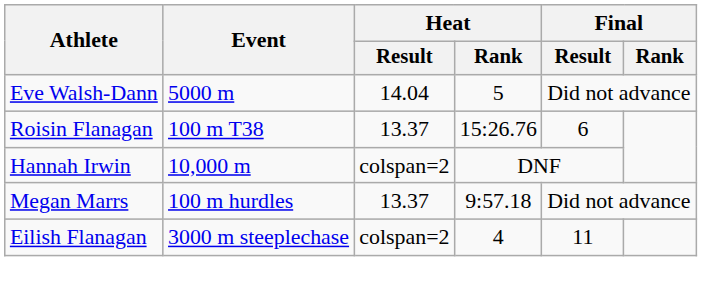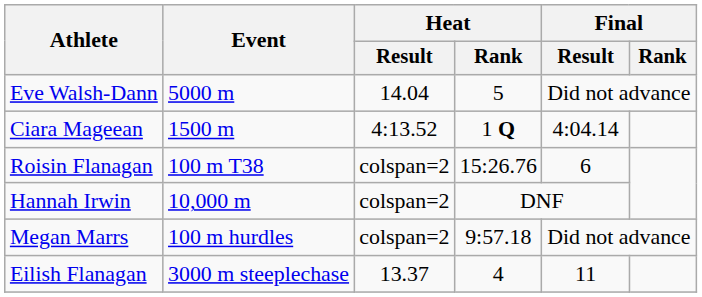+ row: Ciara Mageean | 1500 m | 4:13.52 | 1 Q | 4:04.14
Roisin Flanagan | Heat / Result: 13.37 -> colspan=2
Megan Marrs | Heat / Result: 13.37 -> colspan=2
Eilish Flanagan | Heat / Result: colspan=2 -> 13.37
